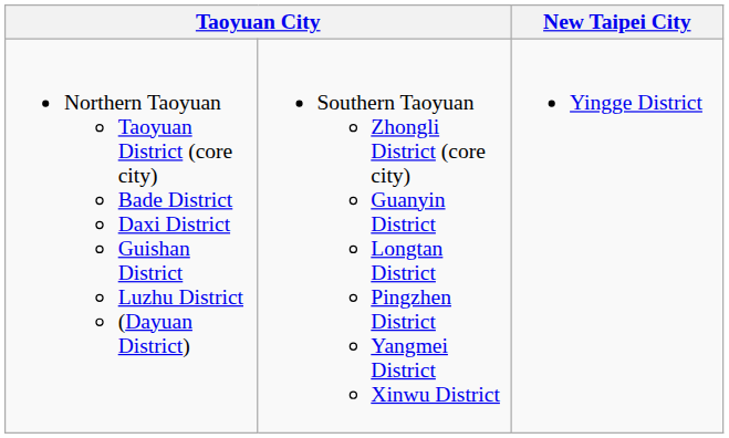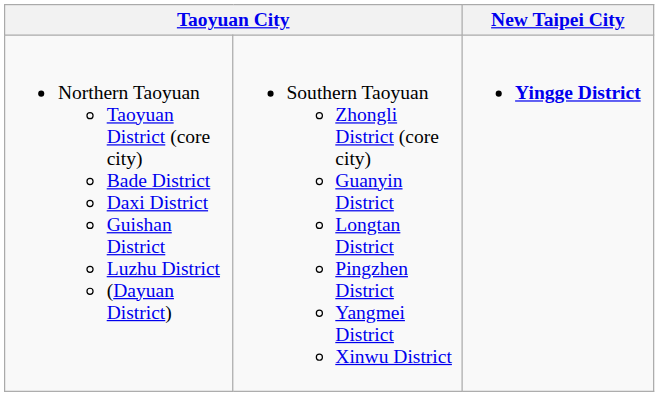row 2 | New Taipei City: normal -> bold
